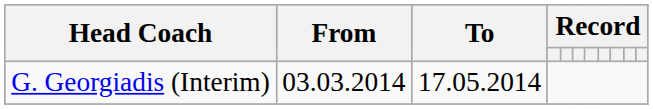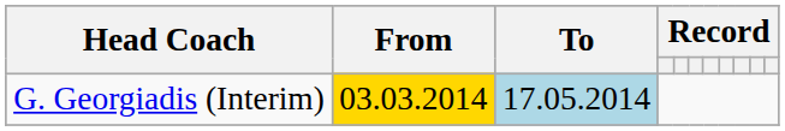G. Georgiadis (Interim) | From: no background -> gold background
G. Georgiadis (Interim) | To: no background -> lightblue background
